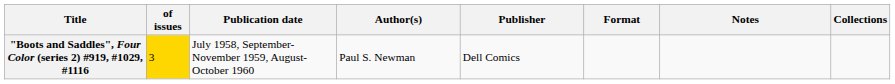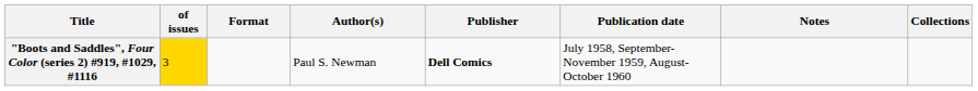columns swapped: Format <-> Publication date
row 2 | Publisher: normal -> bold
